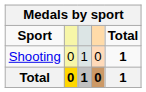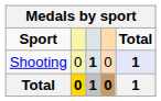Shooting | column 3: normal -> bold
Shooting | Total: no background -> lavender background
